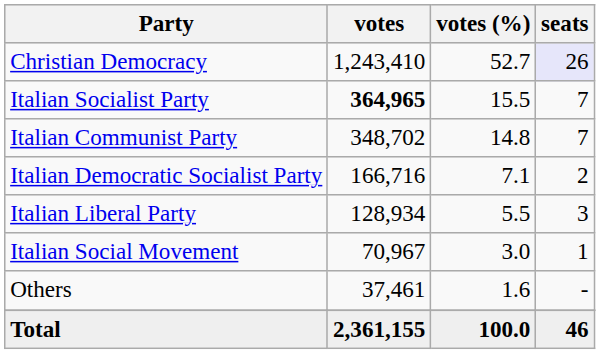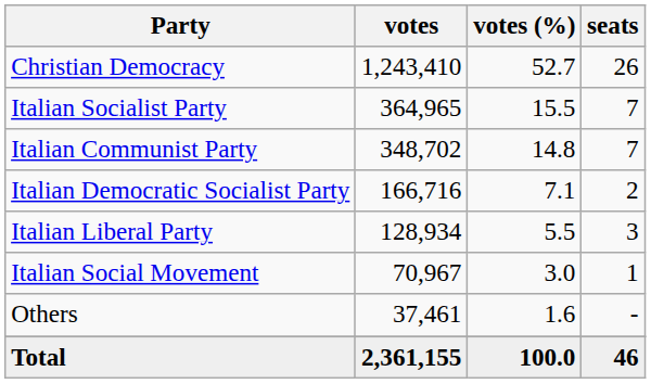Christian Democracy | seats: lavender background -> no background
Italian Socialist Party | votes: bold -> normal
